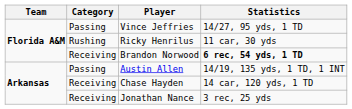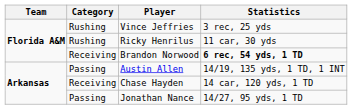Vince Jeffries | Category: Passing -> Rushing
Vince Jeffries | Statistics: 14/27, 95 yds, 1 TD -> 3 rec, 25 yds
Jonathan Nance | Category: Receiving -> Passing
Jonathan Nance | Statistics: 3 rec, 25 yds -> 14/27, 95 yds, 1 TD
